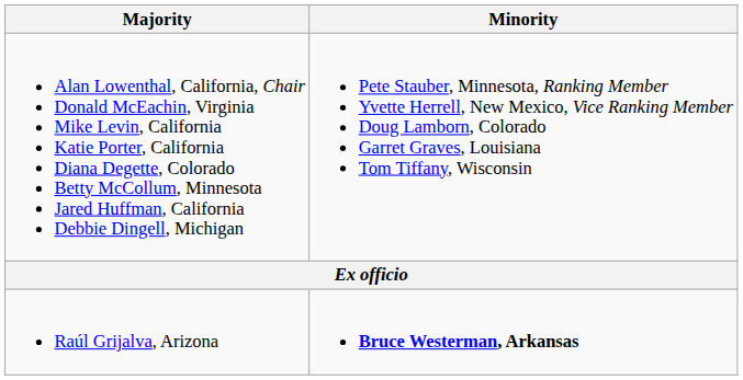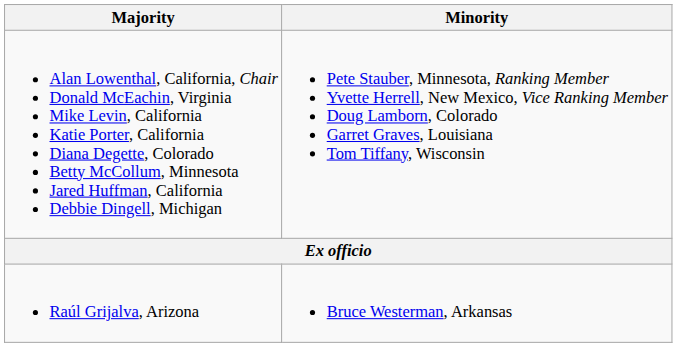Raúl Grijalva, Arizona | Minority: bold -> normal
